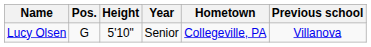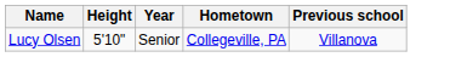- column: Pos. | G
